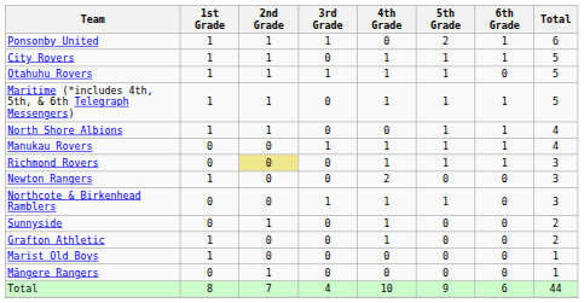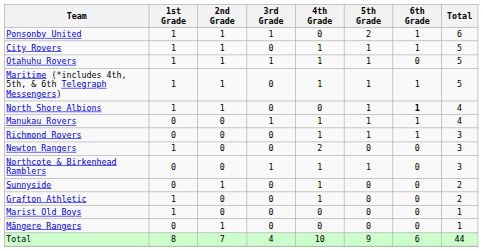North Shore Albions | 6th Grade: normal -> bold
Richmond Rovers | 2nd Grade: khaki background -> no background
